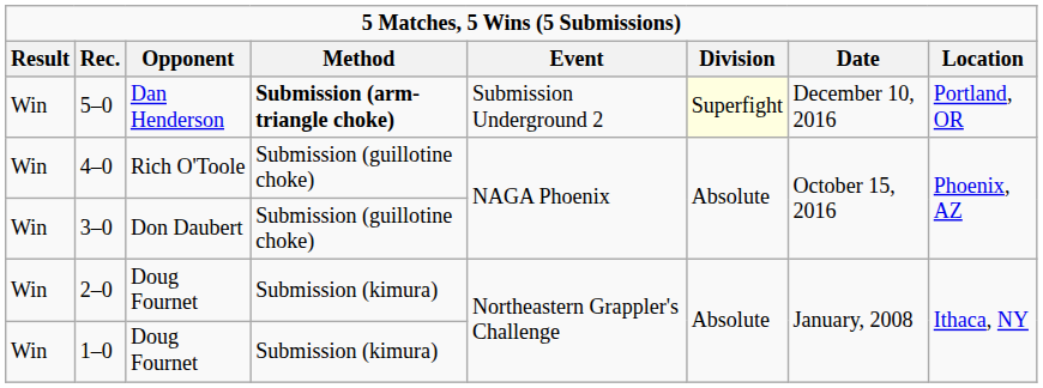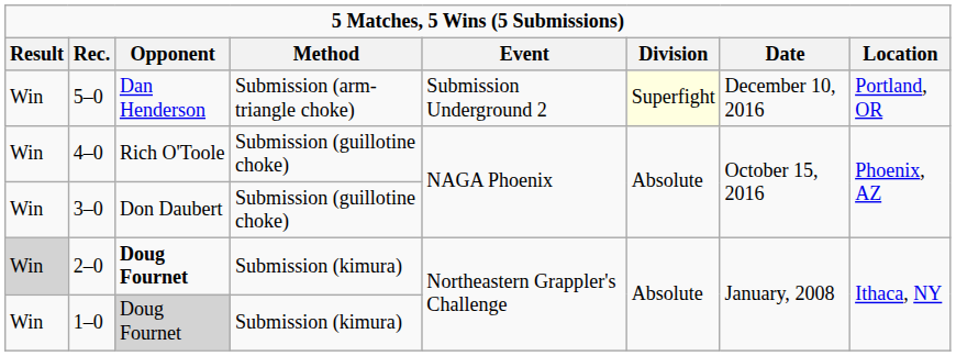5–0 | Method: bold -> normal
2–0 | Result: no background -> lightgrey background
2–0 | Opponent: normal -> bold
1–0 | Opponent: no background -> lightgrey background
